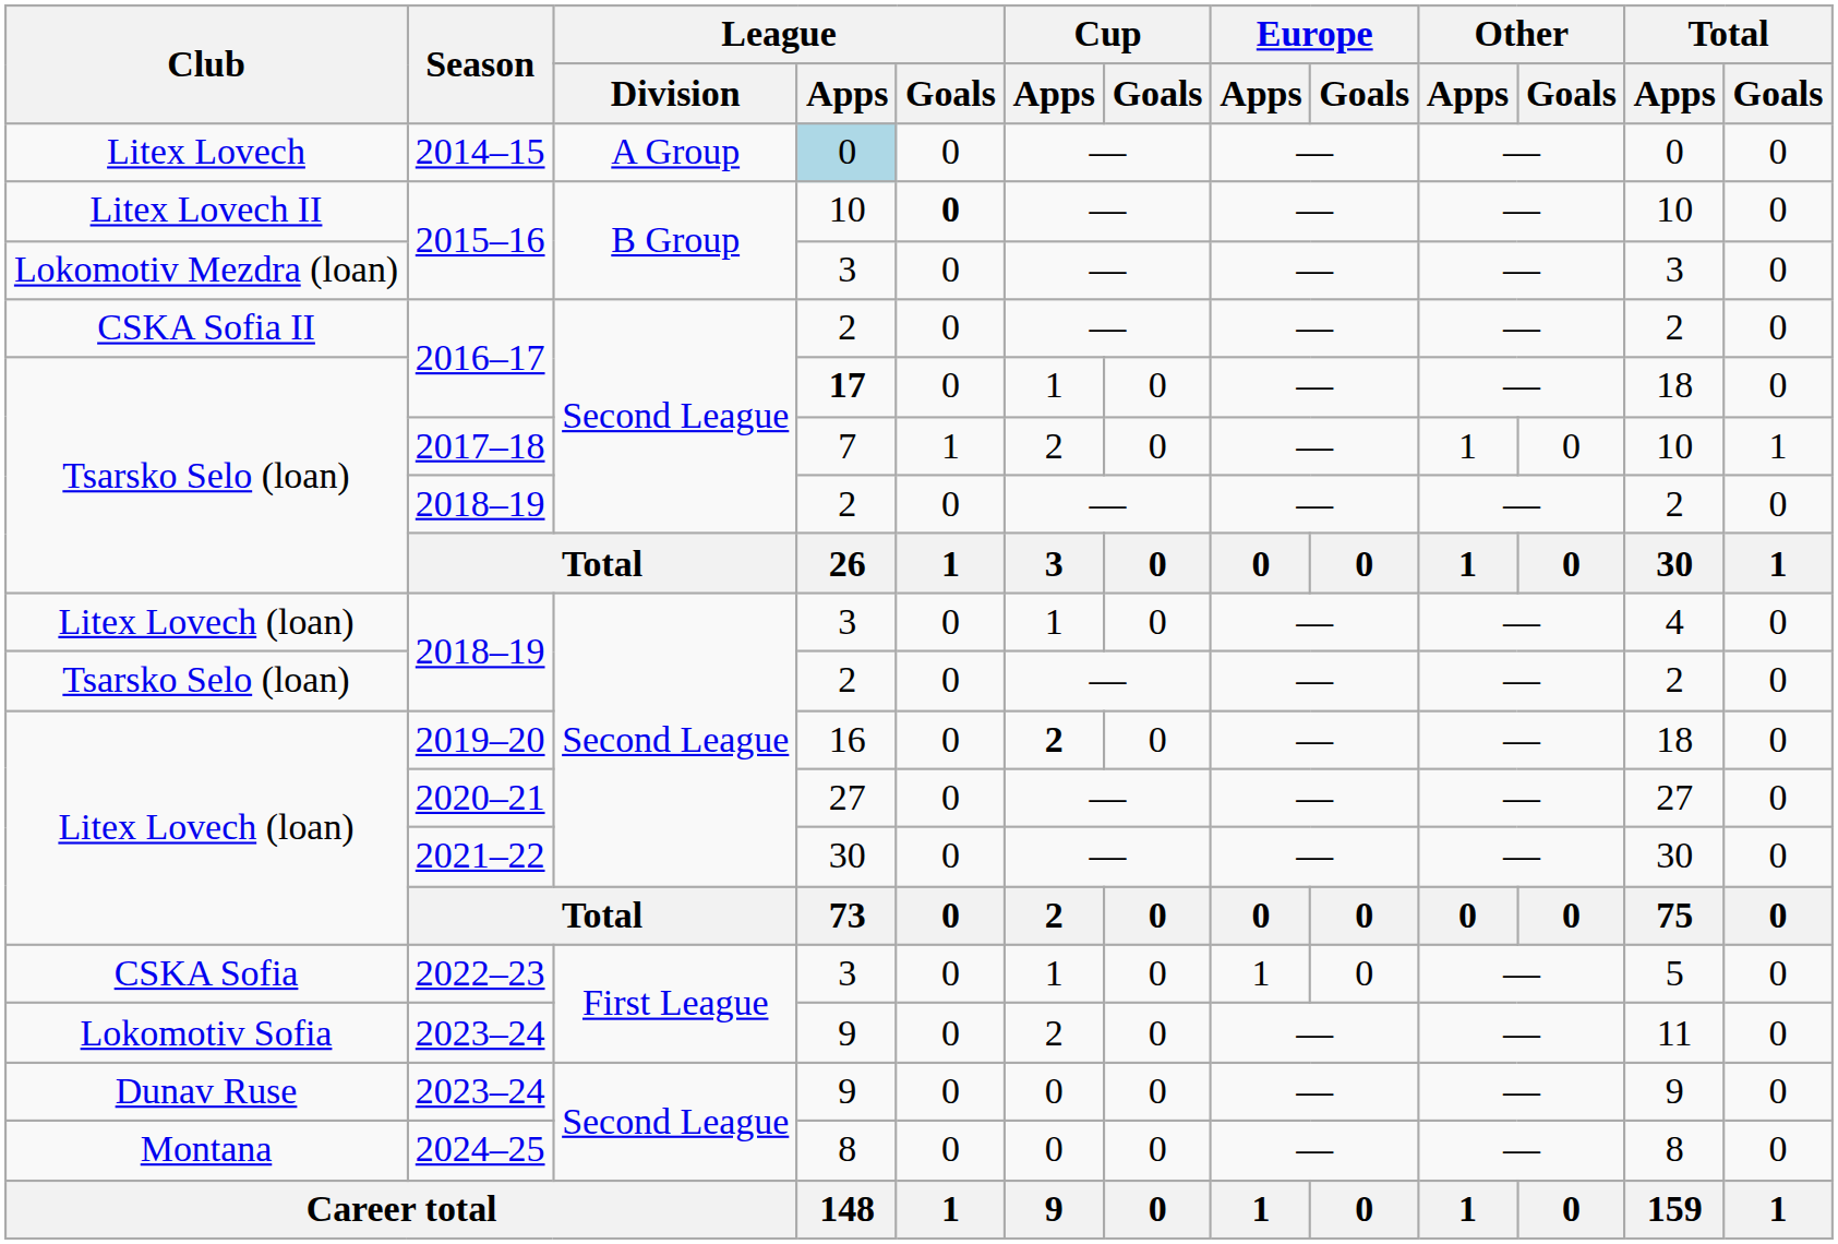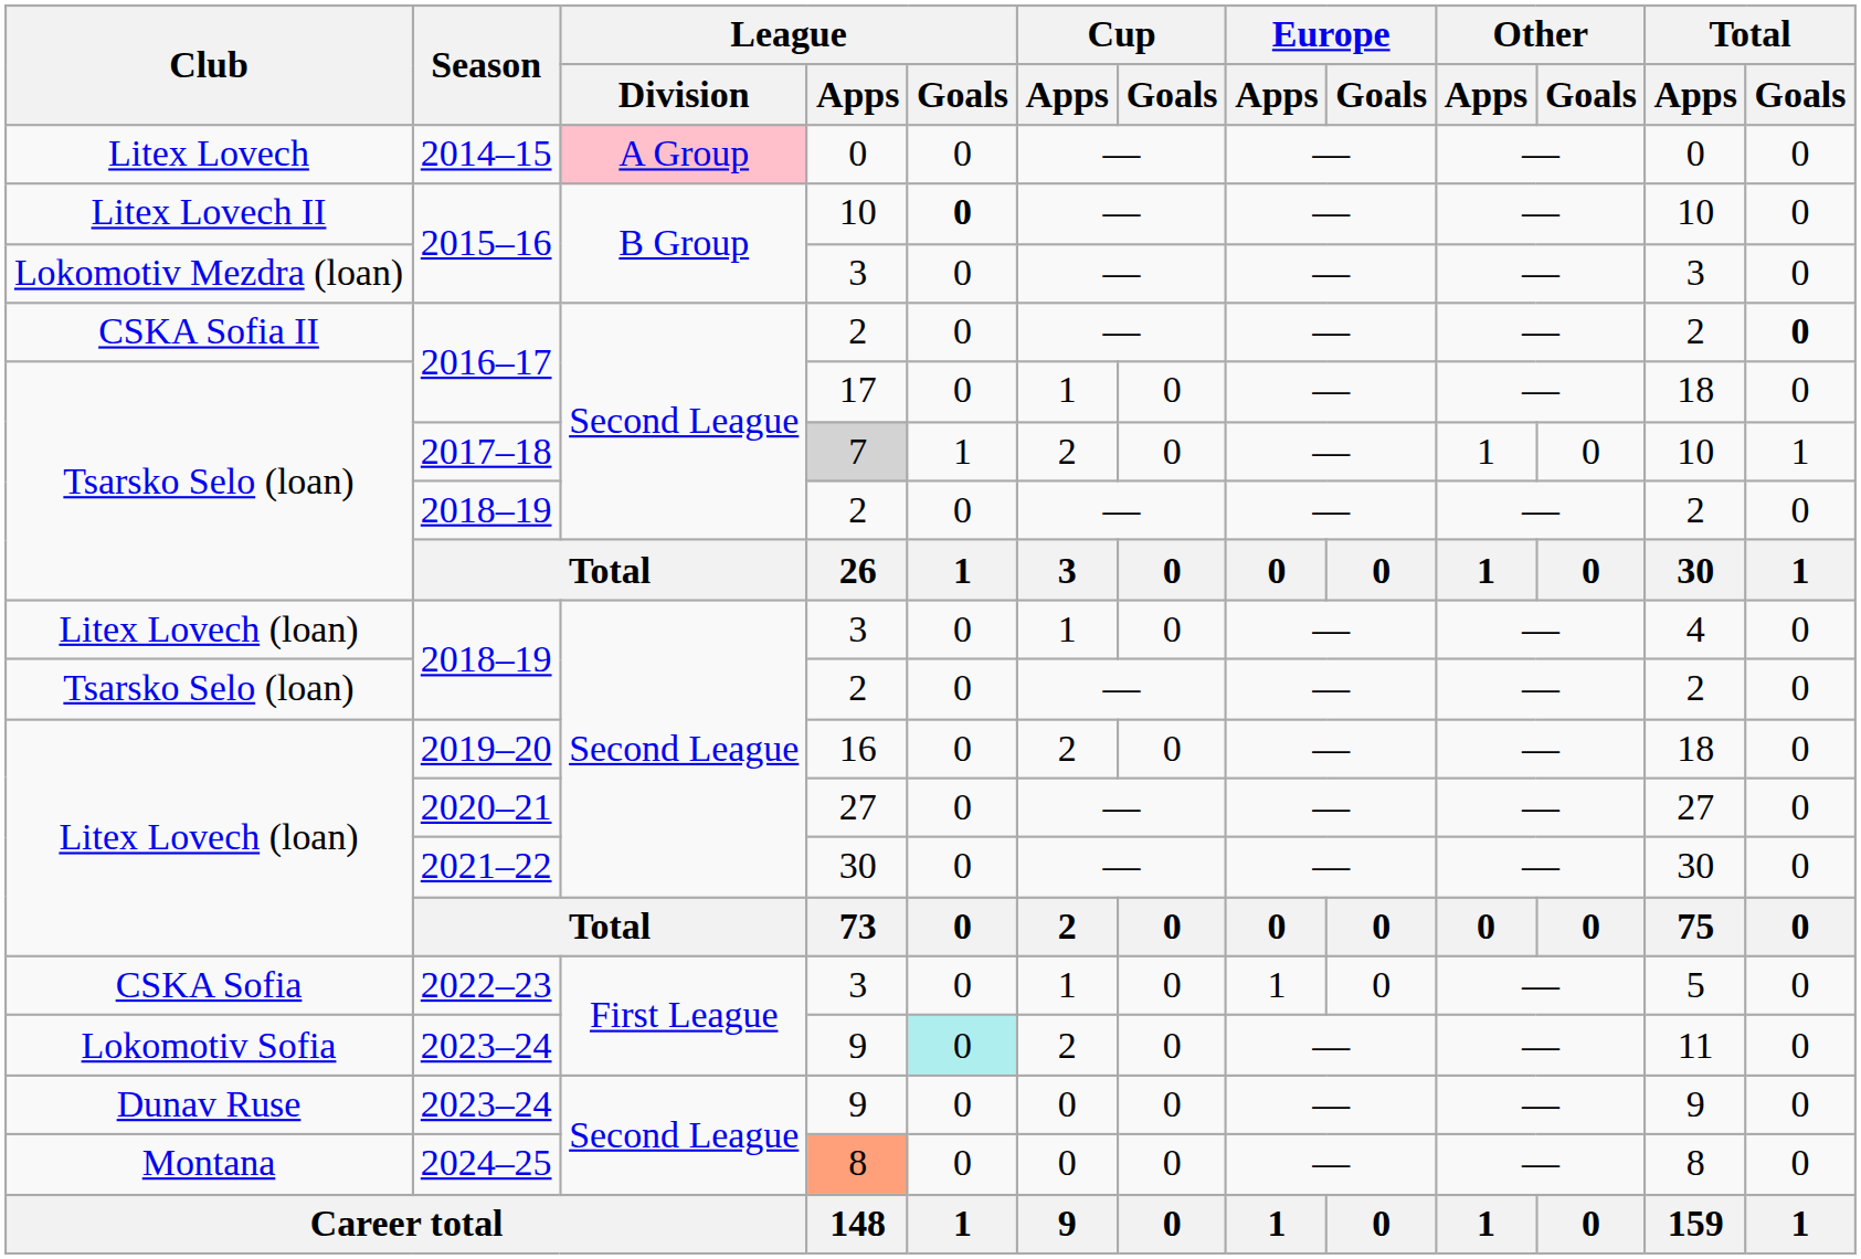2014–15 | League / Division: no background -> pink background
2014–15 | League / Apps: lightblue background -> no background
CSKA Sofia II / 2016–17 | Total / Goals: normal -> bold
Tsarsko Selo (loan) / 2016–17 | League / Apps: bold -> normal
2017–18 | League / Apps: no background -> lightgrey background
2019–20 | Cup / Apps: bold -> normal
Lokomotiv Sofia / 2023–24 | League / Goals: no background -> paleturquoise background
2024–25 | League / Apps: no background -> lightsalmon background
